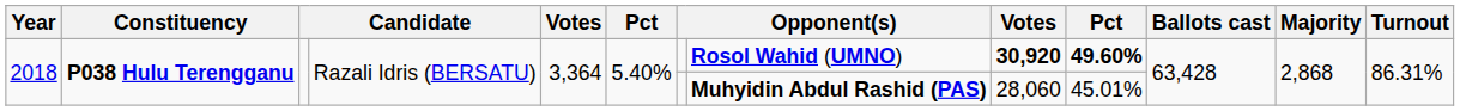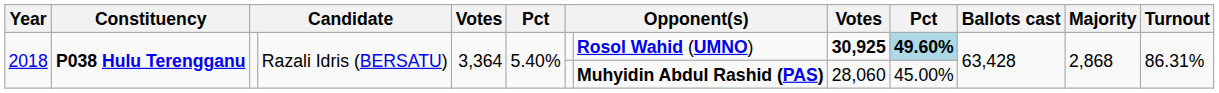row 2 | column 9: 30,920 -> 30,925
row 2 | column 10: no background -> lightblue background
row 3 | column 10: 45.01% -> 45.00%
